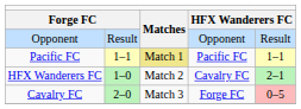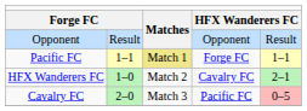row 4 | column 4: Pacific FC -> Forge FC
row 6 | column 4: Forge FC -> Pacific FC
